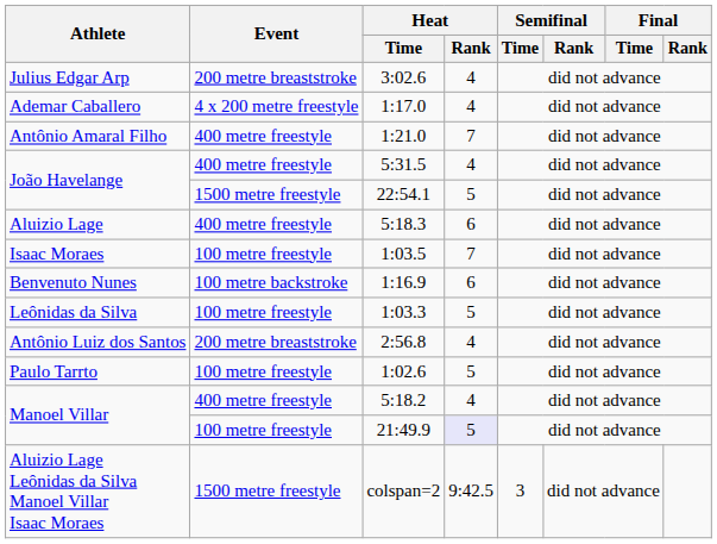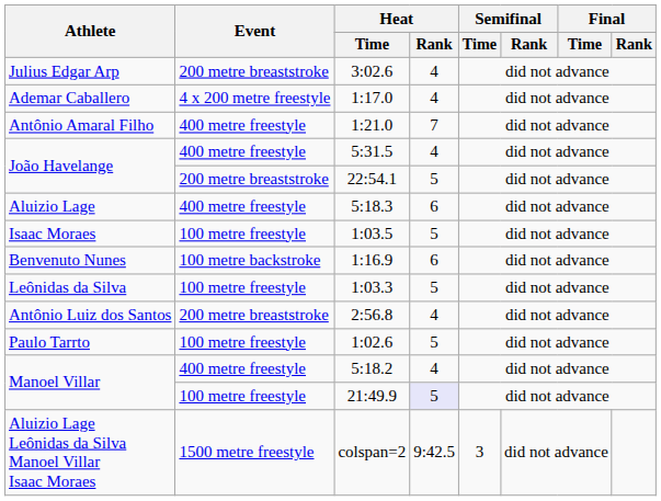22:54.1 | Event: 1500 metre freestyle -> 200 metre breaststroke
1:03.5 | Heat / Rank: 7 -> 5
